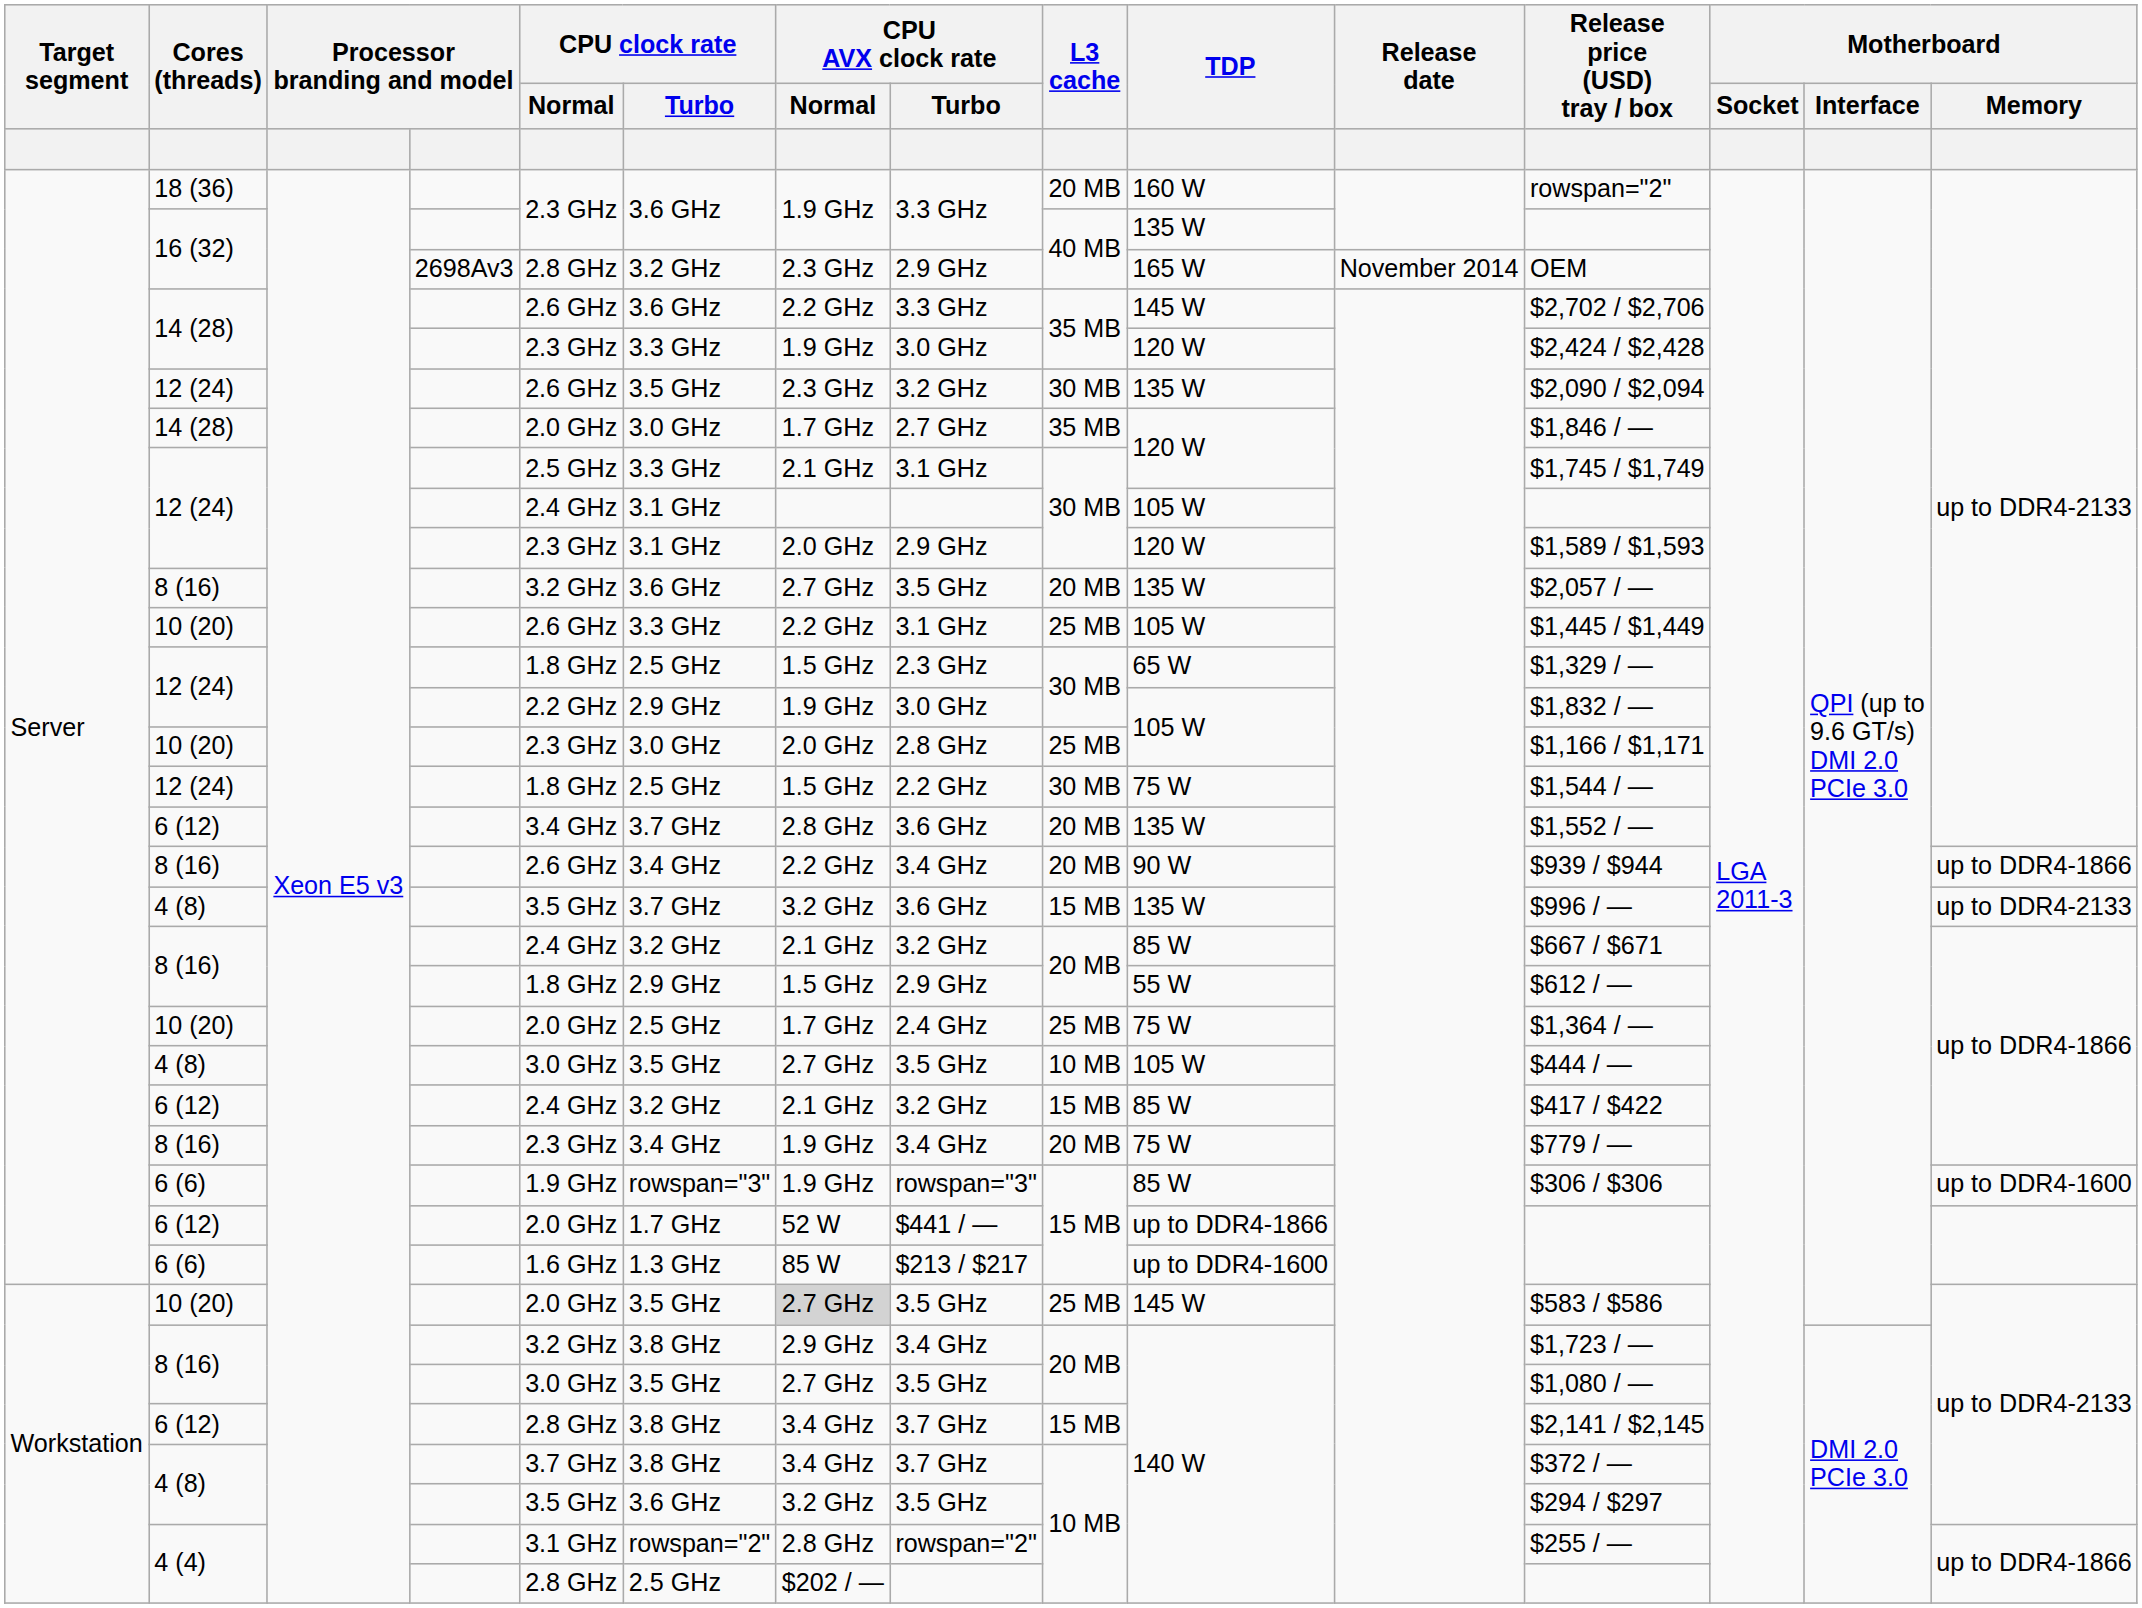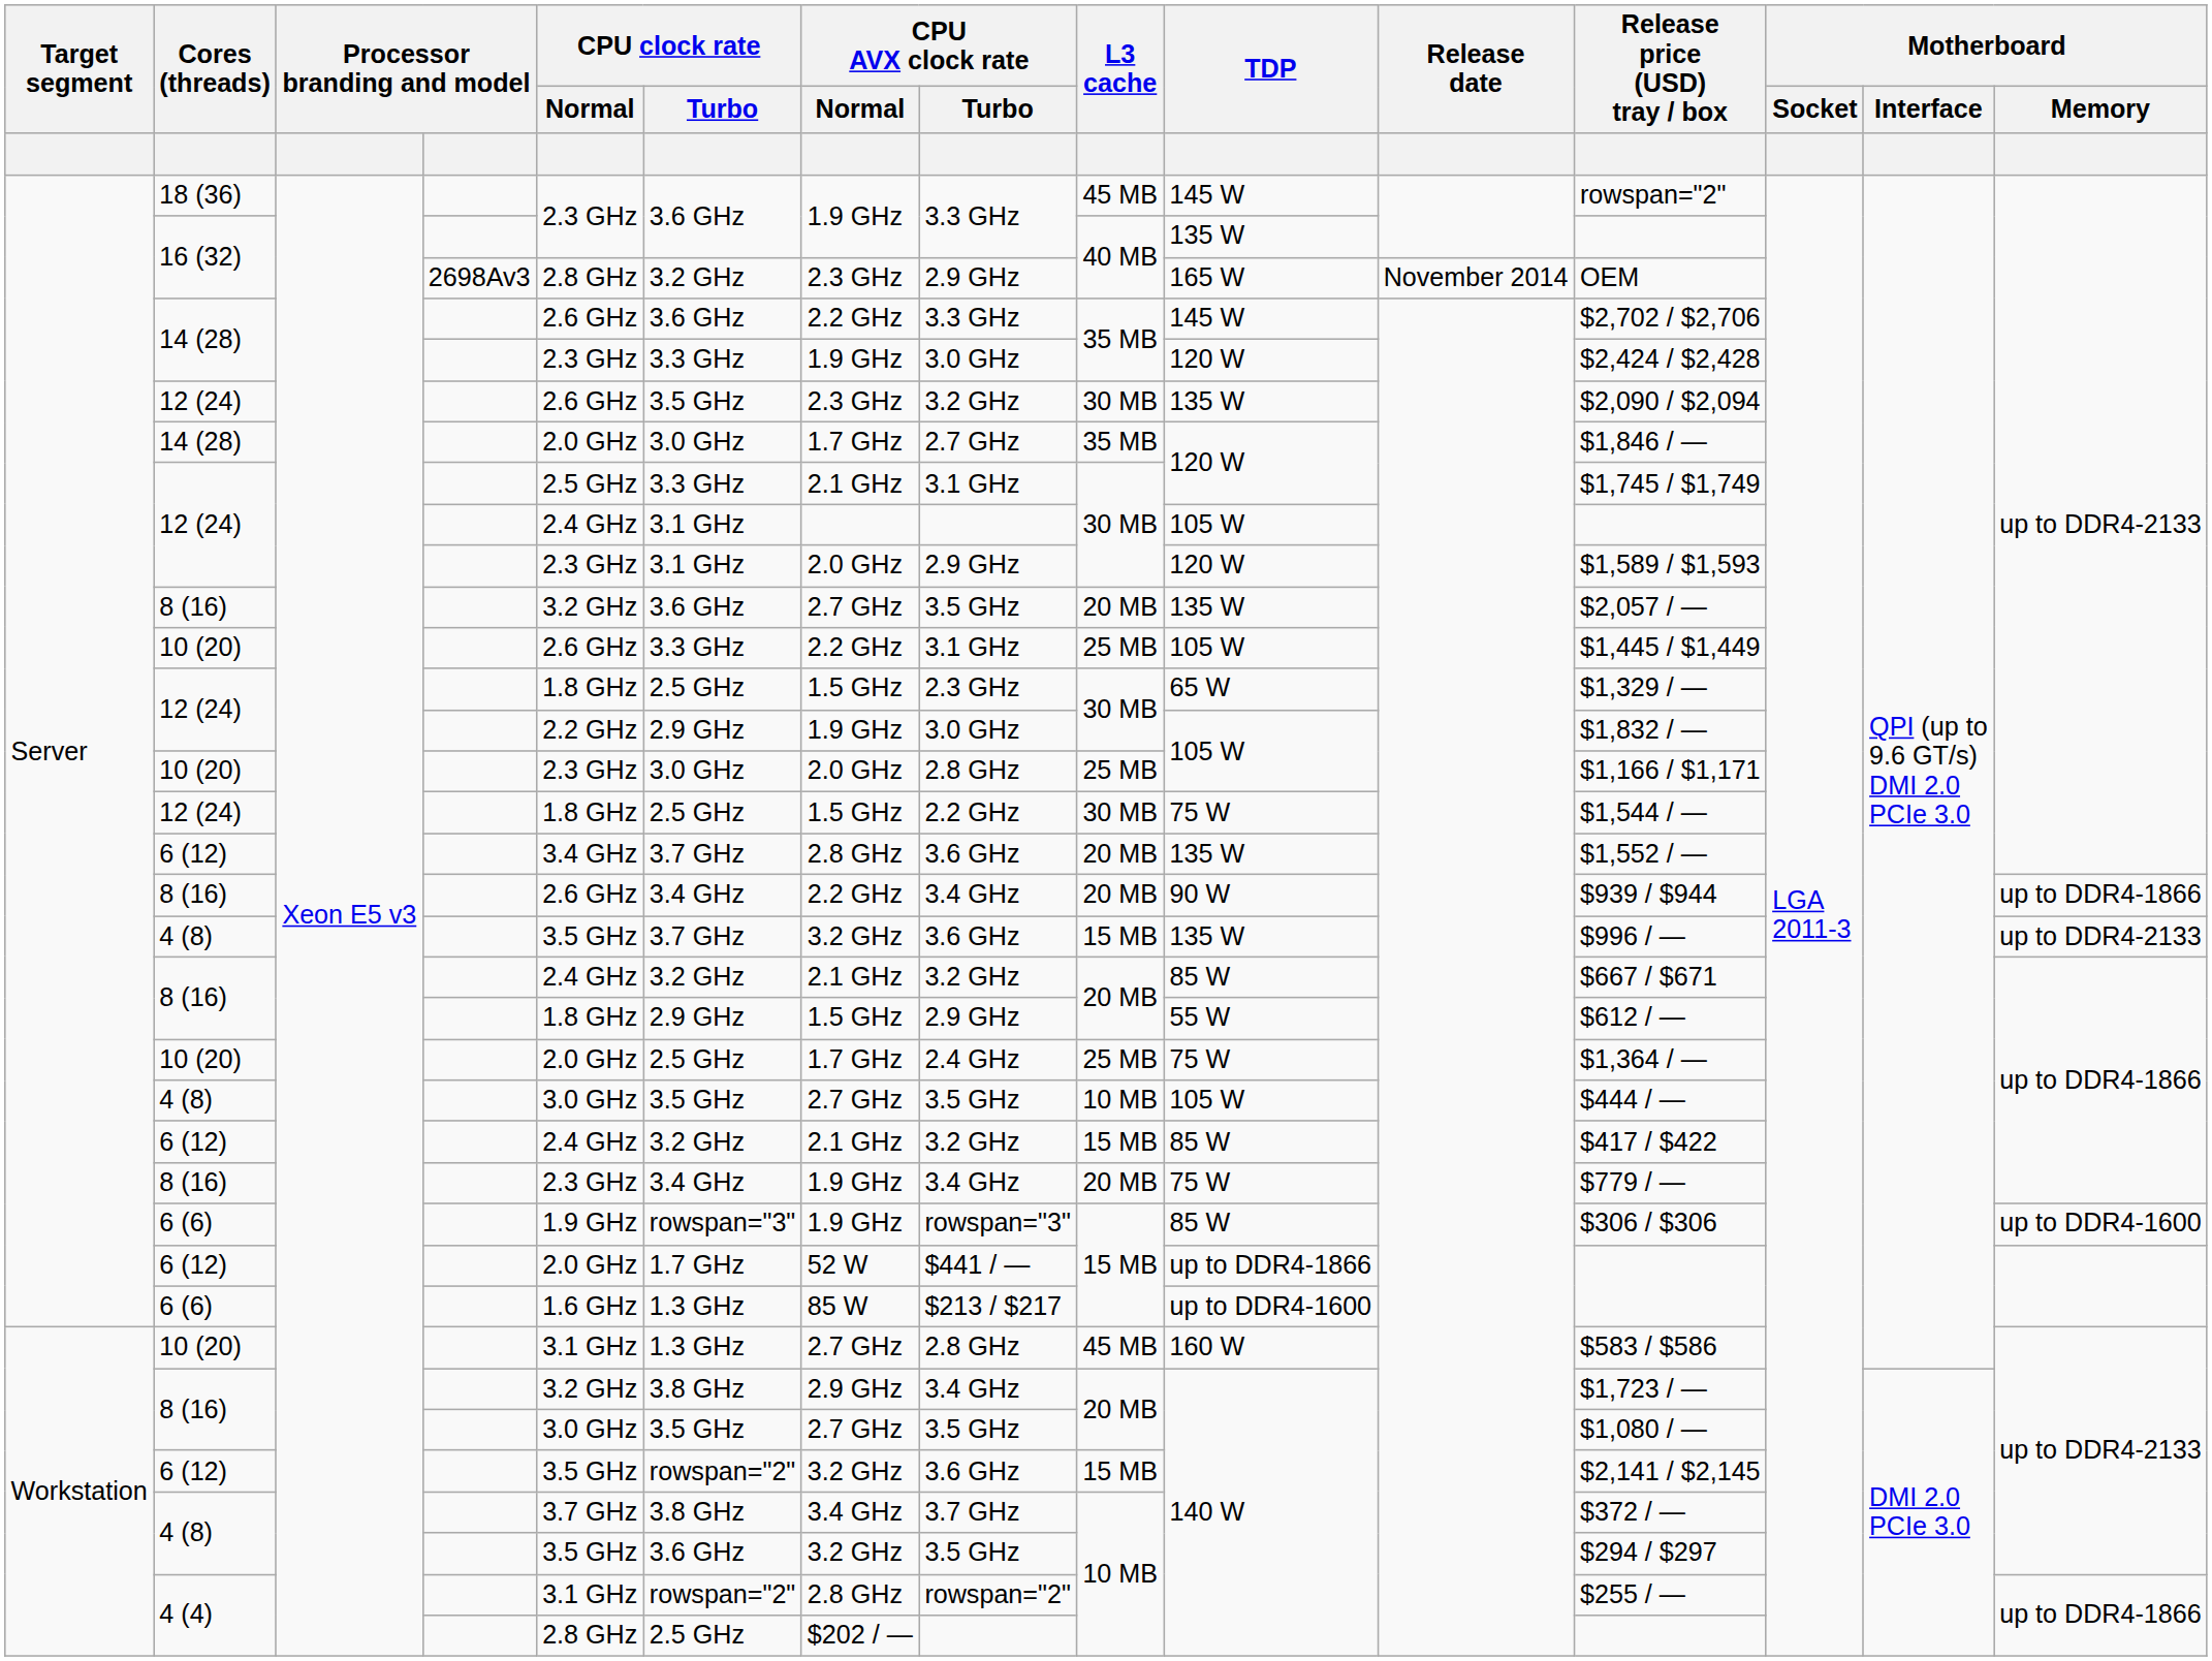18 (36) | L3 cache: 20 MB -> 45 MB
18 (36) | TDP: 160 W -> 145 W
Workstation / 10 (20) | CPU clock rate / Normal: 2.0 GHz -> 3.1 GHz
Workstation / 10 (20) | CPU clock rate / Turbo: 3.5 GHz -> 1.3 GHz
Workstation / 10 (20) | CPU AVX clock rate / Normal: lightgrey background -> no background
Workstation / 10 (20) | CPU AVX clock rate / Turbo: 3.5 GHz -> 2.8 GHz
Workstation / 10 (20) | L3 cache: 25 MB -> 45 MB
Workstation / 10 (20) | TDP: 145 W -> 160 W
Workstation / 6 (12) | CPU clock rate / Normal: 2.8 GHz -> 3.5 GHz
Workstation / 6 (12) | CPU clock rate / Turbo: 3.8 GHz -> rowspan="2"
Workstation / 6 (12) | CPU AVX clock rate / Normal: 3.4 GHz -> 3.2 GHz
Workstation / 6 (12) | CPU AVX clock rate / Turbo: 3.7 GHz -> 3.6 GHz
